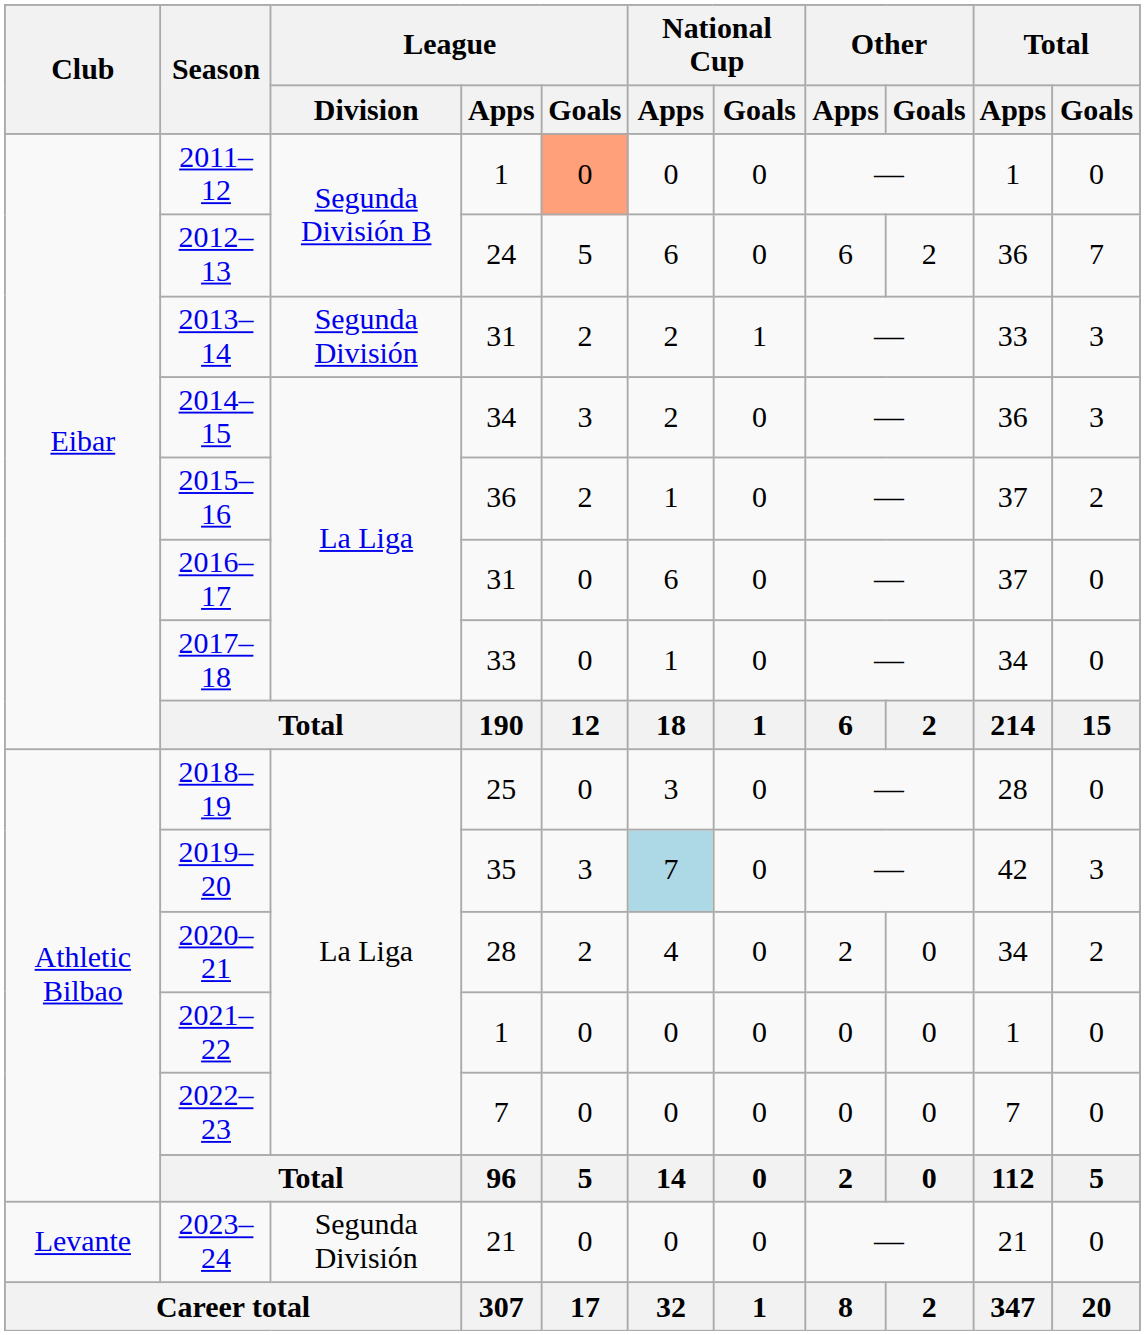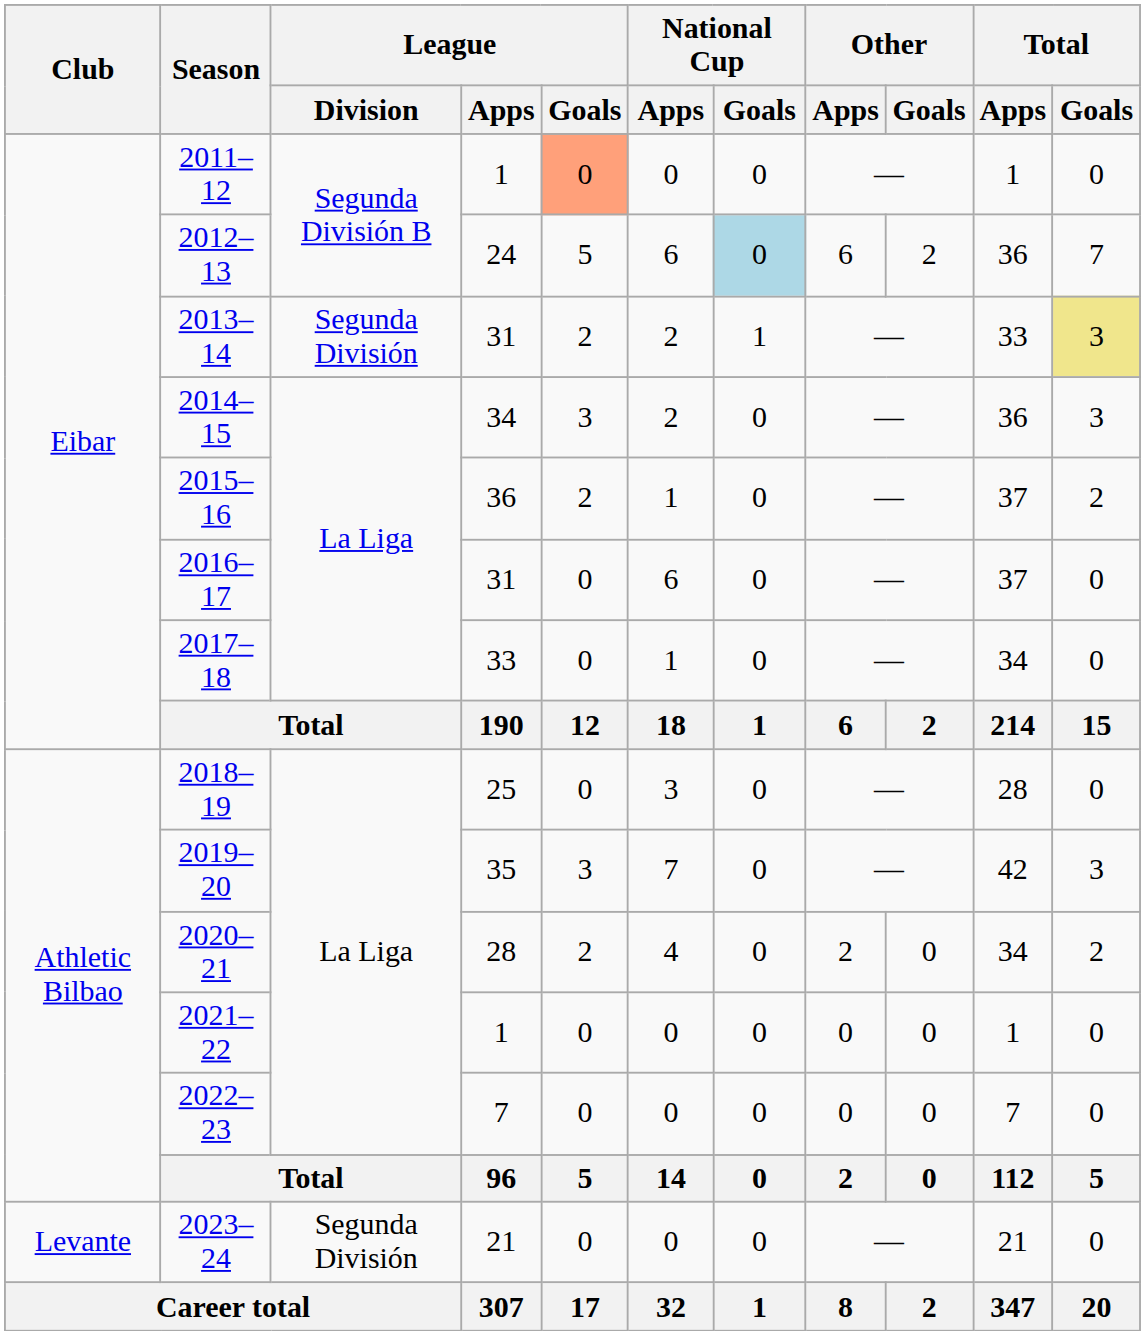2012–13 | National Cup / Goals: no background -> lightblue background
2013–14 | Total / Goals: no background -> khaki background
2019–20 | National Cup / Apps: lightblue background -> no background
